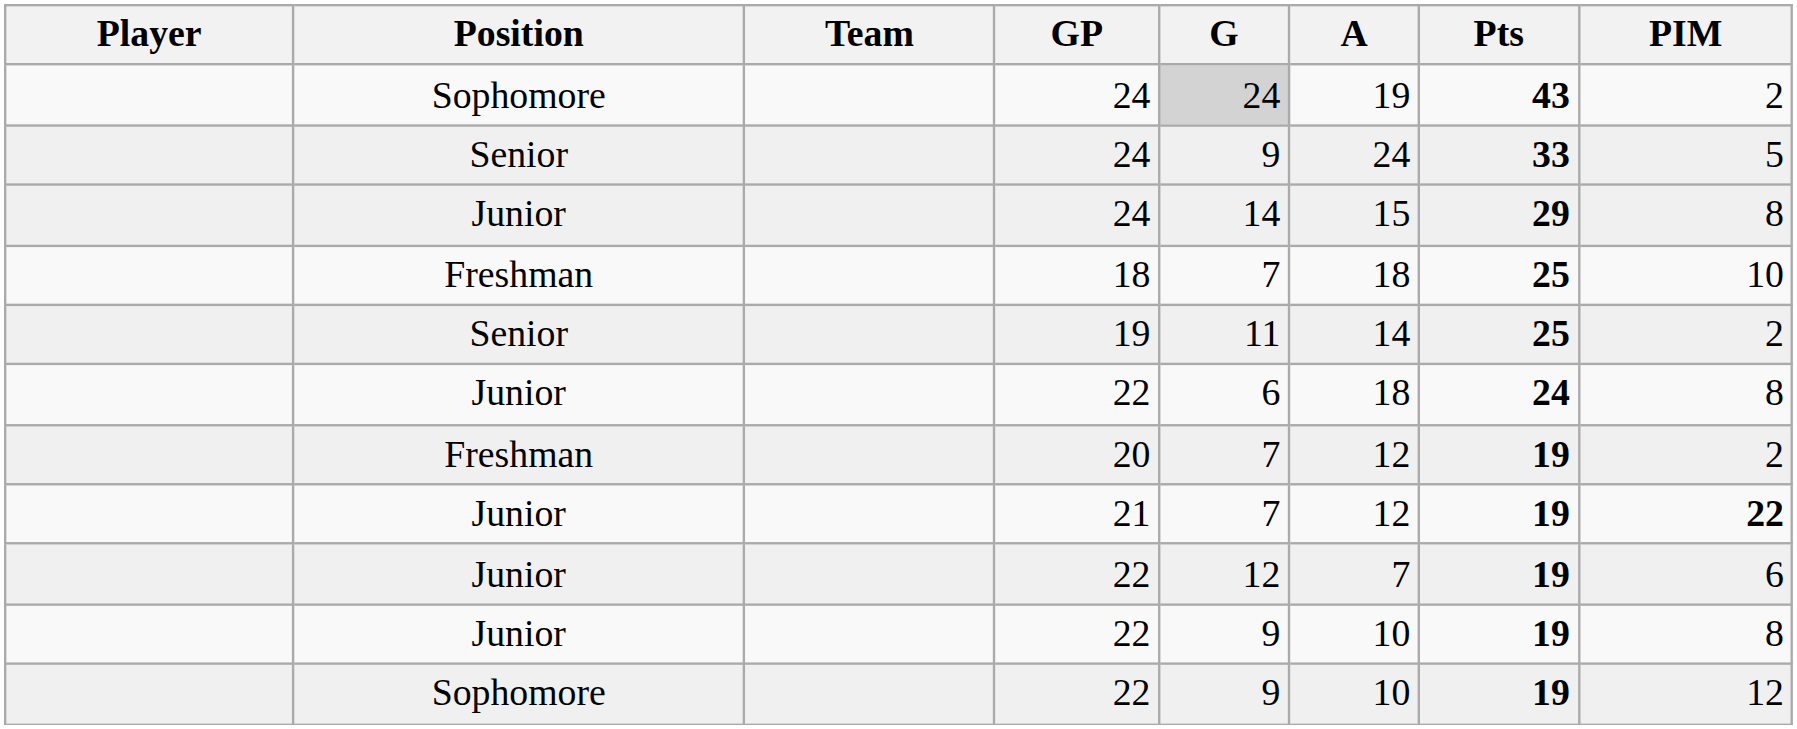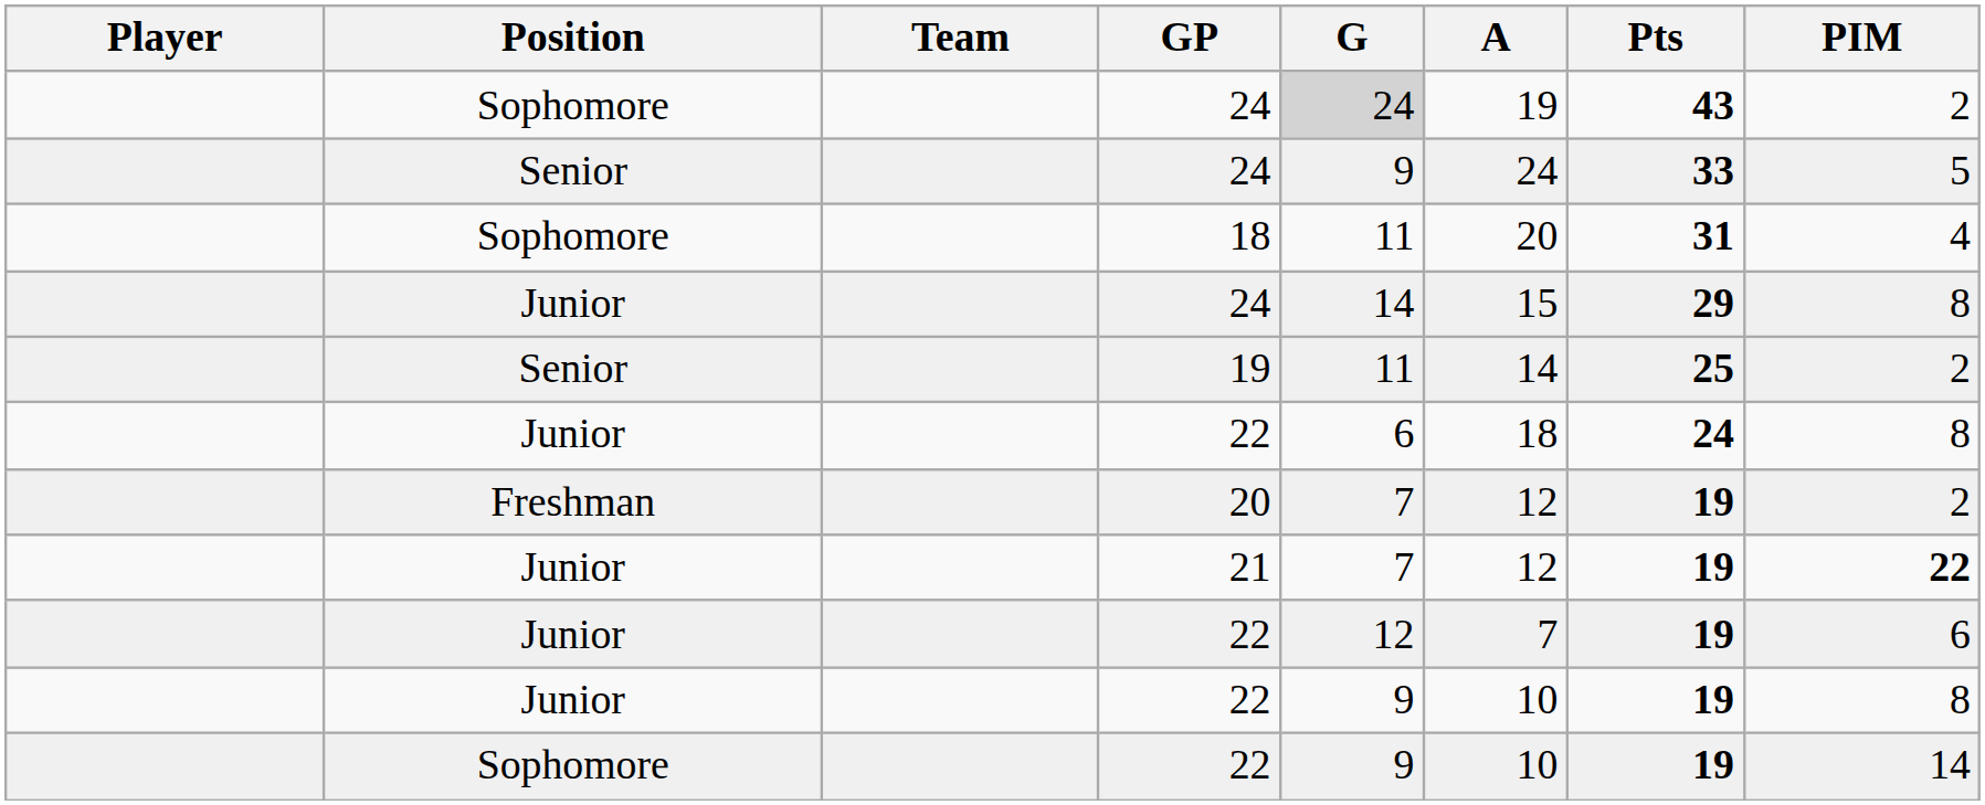+ row: Sophomore | 18 | 11 | 20 | 31 | 4
- row: Freshman | 18 | 7 | 18 | 25 | 10
Sophomore / 22 | PIM: 12 -> 14
